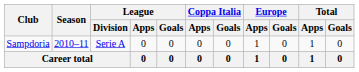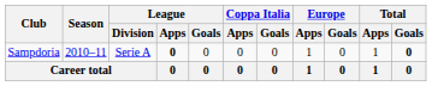Sampdoria | League / Apps: normal -> bold
Sampdoria | Total / Goals: normal -> bold
